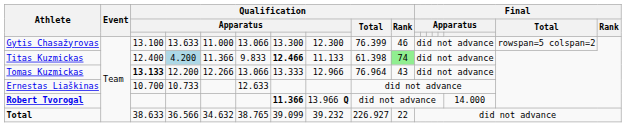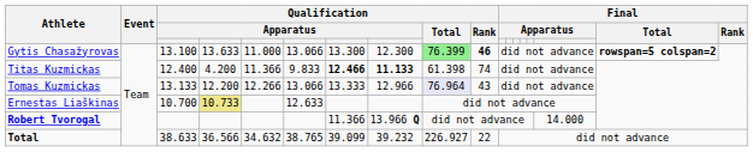Gytis Chasažyrovas | Qualification / Total: no background -> lightgreen background
Gytis Chasažyrovas | Qualification / Rank: normal -> bold
Gytis Chasažyrovas | Final / Total: normal -> bold
Titas Kuzmickas | column 4: lightblue background -> no background
Titas Kuzmickas | column 8: normal -> bold
Titas Kuzmickas | Qualification / Rank: lightgreen background -> no background
Tomas Kuzmickas | column 3: bold -> normal
Tomas Kuzmickas | Qualification / Total: no background -> lavender background
Ernestas Liaškinas | column 4: no background -> khaki background
Robert Tvorogal | column 7: bold -> normal
